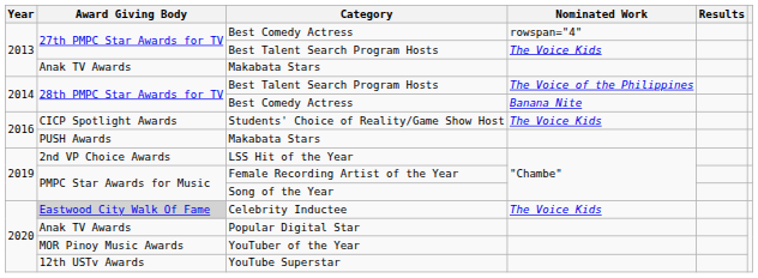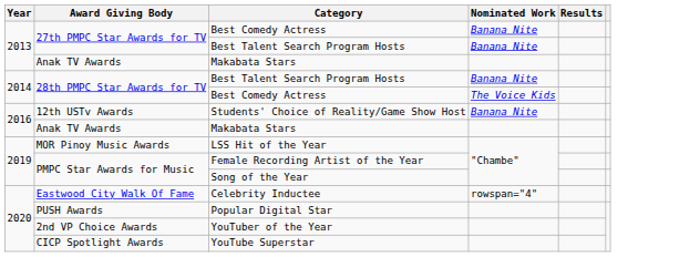2013 / Best Comedy Actress | Nominated Work: rowspan="4" -> Banana Nite
2013 / Best Talent Search Program Hosts | Nominated Work: The Voice Kids -> Banana Nite
2014 / Best Talent Search Program Hosts | Nominated Work: The Voice of the Philippines -> Banana Nite
2014 / Best Comedy Actress | Nominated Work: Banana Nite -> The Voice Kids
Students' Choice of Reality/Game Show Host | Award Giving Body: CICP Spotlight Awards -> 12th USTv Awards
Students' Choice of Reality/Game Show Host | Nominated Work: The Voice Kids -> Banana Nite
2016 / Makabata Stars | Award Giving Body: PUSH Awards -> Anak TV Awards
LSS Hit of the Year | Award Giving Body: 2nd VP Choice Awards -> MOR Pinoy Music Awards
Celebrity Inductee | Award Giving Body: lightgrey background -> no background
Celebrity Inductee | Nominated Work: The Voice Kids -> rowspan="4"
Popular Digital Star | Award Giving Body: Anak TV Awards -> PUSH Awards
YouTuber of the Year | Award Giving Body: MOR Pinoy Music Awards -> 2nd VP Choice Awards
YouTube Superstar | Award Giving Body: 12th USTv Awards -> CICP Spotlight Awards
